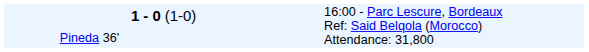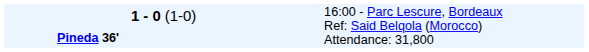Pineda 36' | column 1: normal -> bold
